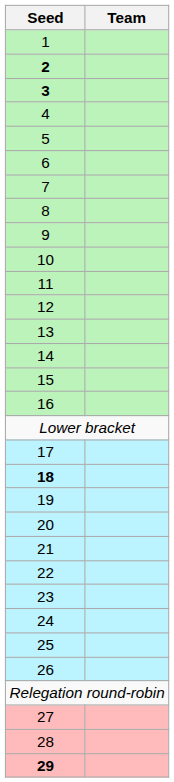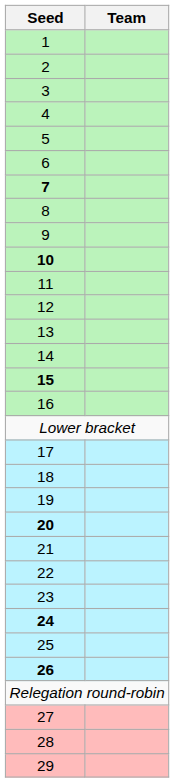2 | Seed: bold -> normal
3 | Seed: bold -> normal
7 | Seed: normal -> bold
10 | Seed: normal -> bold
15 | Seed: normal -> bold
18 | Seed: bold -> normal
20 | Seed: normal -> bold
24 | Seed: normal -> bold
26 | Seed: normal -> bold
29 | Seed: bold -> normal
